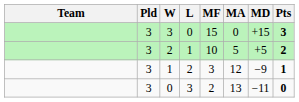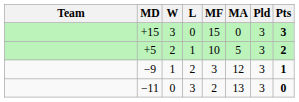columns swapped: Pld <-> MD
